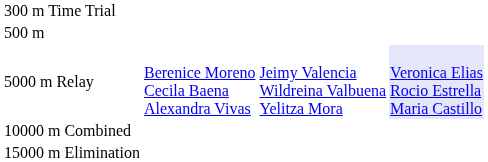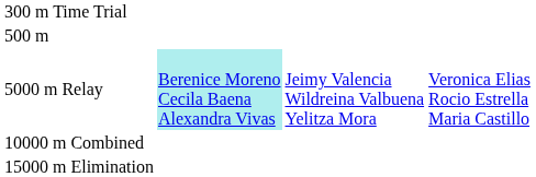5000 m Relay | column 2: no background -> paleturquoise background
5000 m Relay | column 4: lavender background -> no background
